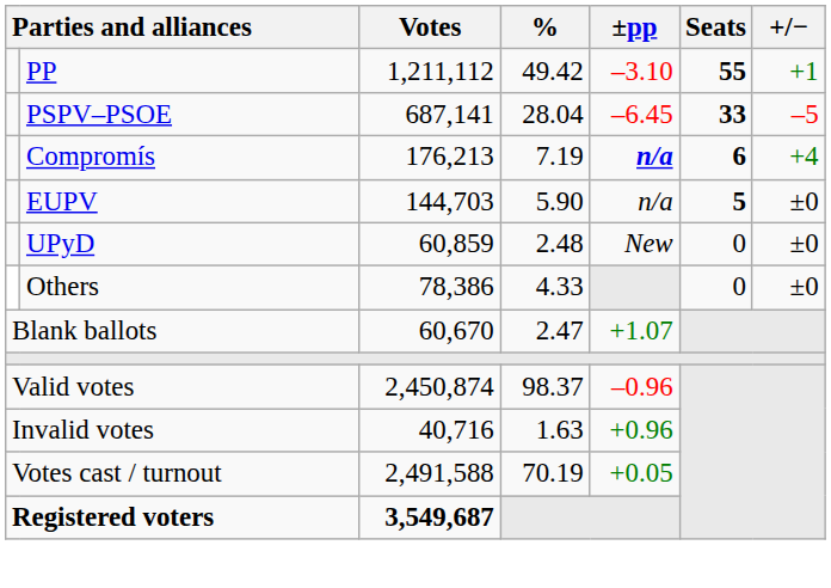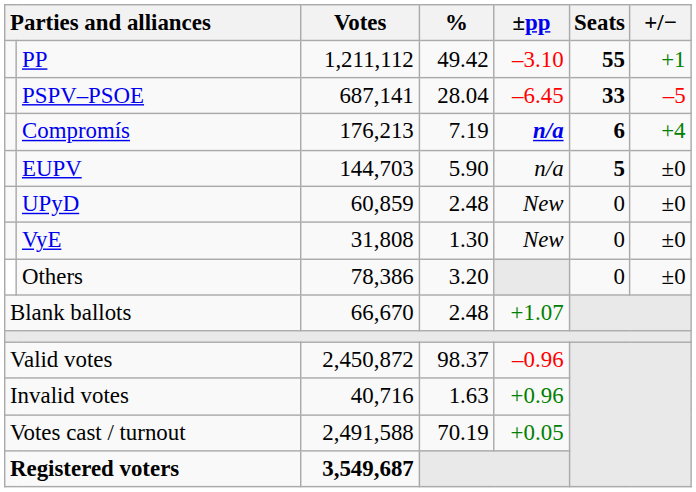+ row: VyE | 31,808 | 1.30 | New | 0 | ±0
Others | %: 4.33 -> 3.20
Blank ballots | Votes: 60,670 -> 66,670
Blank ballots | %: 2.47 -> 2.48
Valid votes | Votes: 2,450,874 -> 2,450,872
